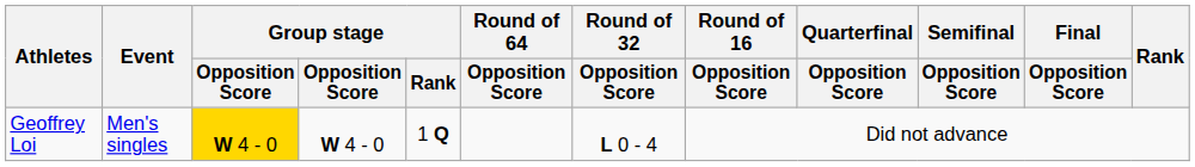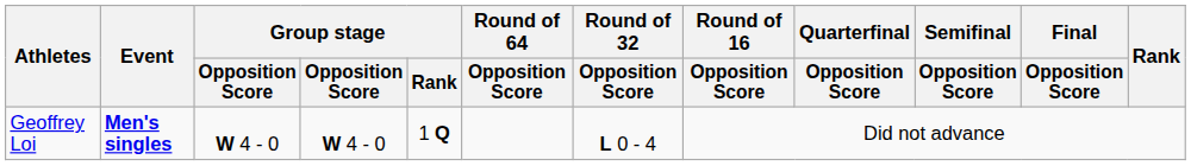Geoffrey Loi | Event: normal -> bold
Geoffrey Loi | column 3: gold background -> no background
